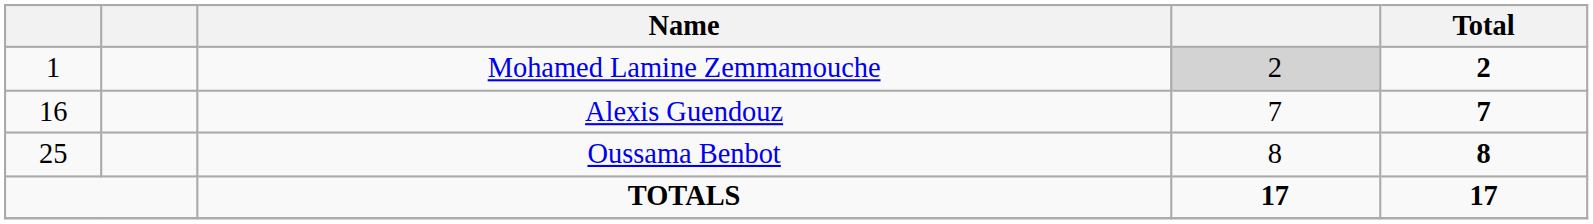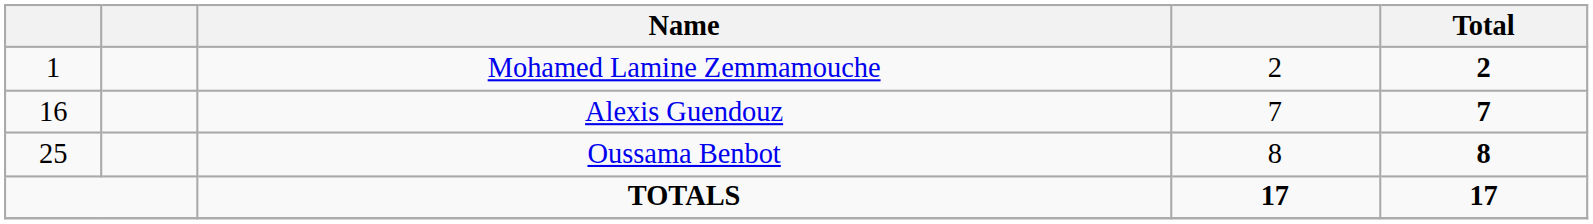Mohamed Lamine Zemmamouche | column 4: lightgrey background -> no background
